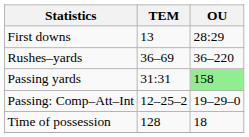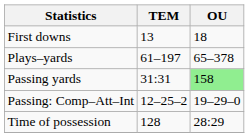First downs | OU: 28:29 -> 18
+ row: Plays–yards | 61–197 | 65–378
- row: Rushes–yards | 36–69 | 36–220
Time of possession | OU: 18 -> 28:29
